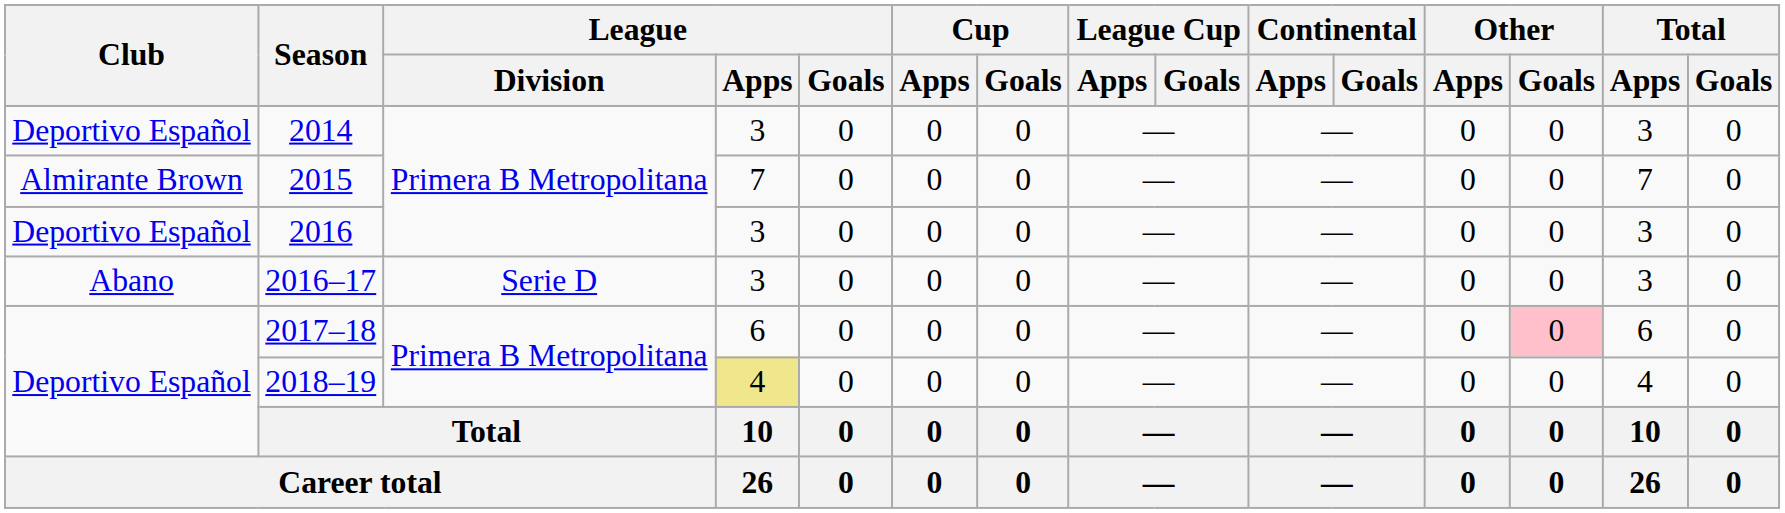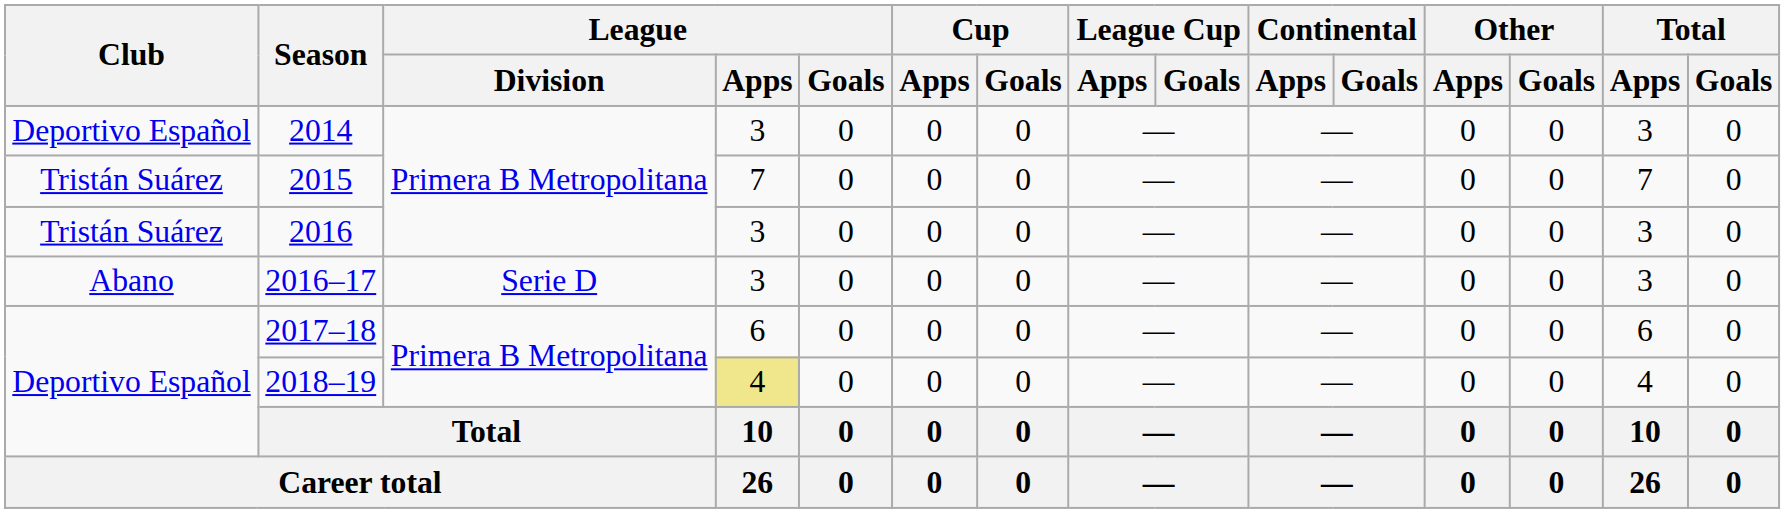2015 | Club: Almirante Brown -> Tristán Suárez
2016 | Club: Deportivo Español -> Tristán Suárez
2017–18 | Other / Goals: pink background -> no background
